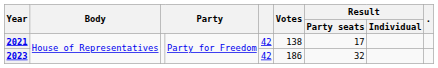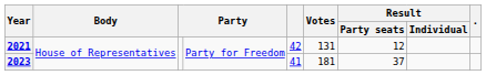2021 | Votes: 138 -> 131
2021 | Result / Party seats: 17 -> 12
2023 | column 5: 42 -> 41
2023 | Votes: 186 -> 181
2023 | Result / Party seats: 32 -> 37
